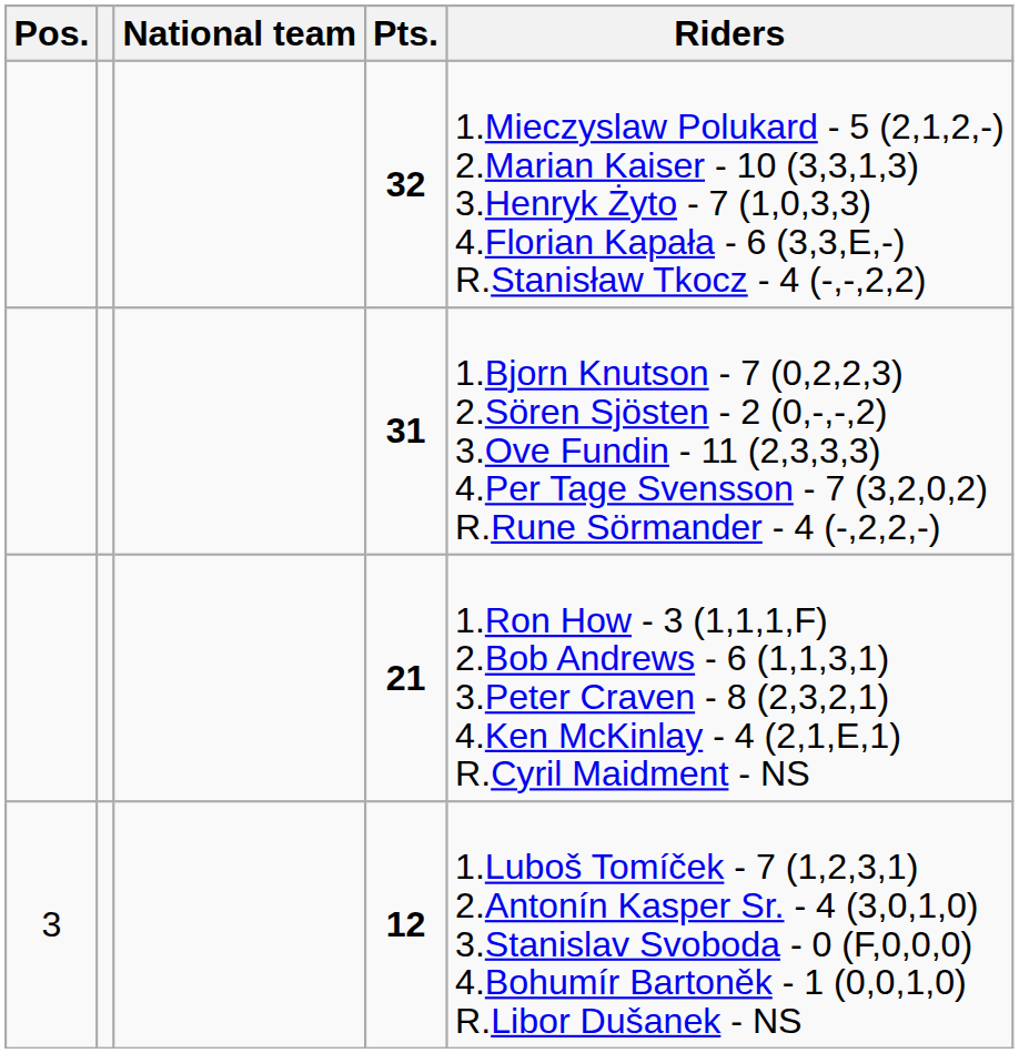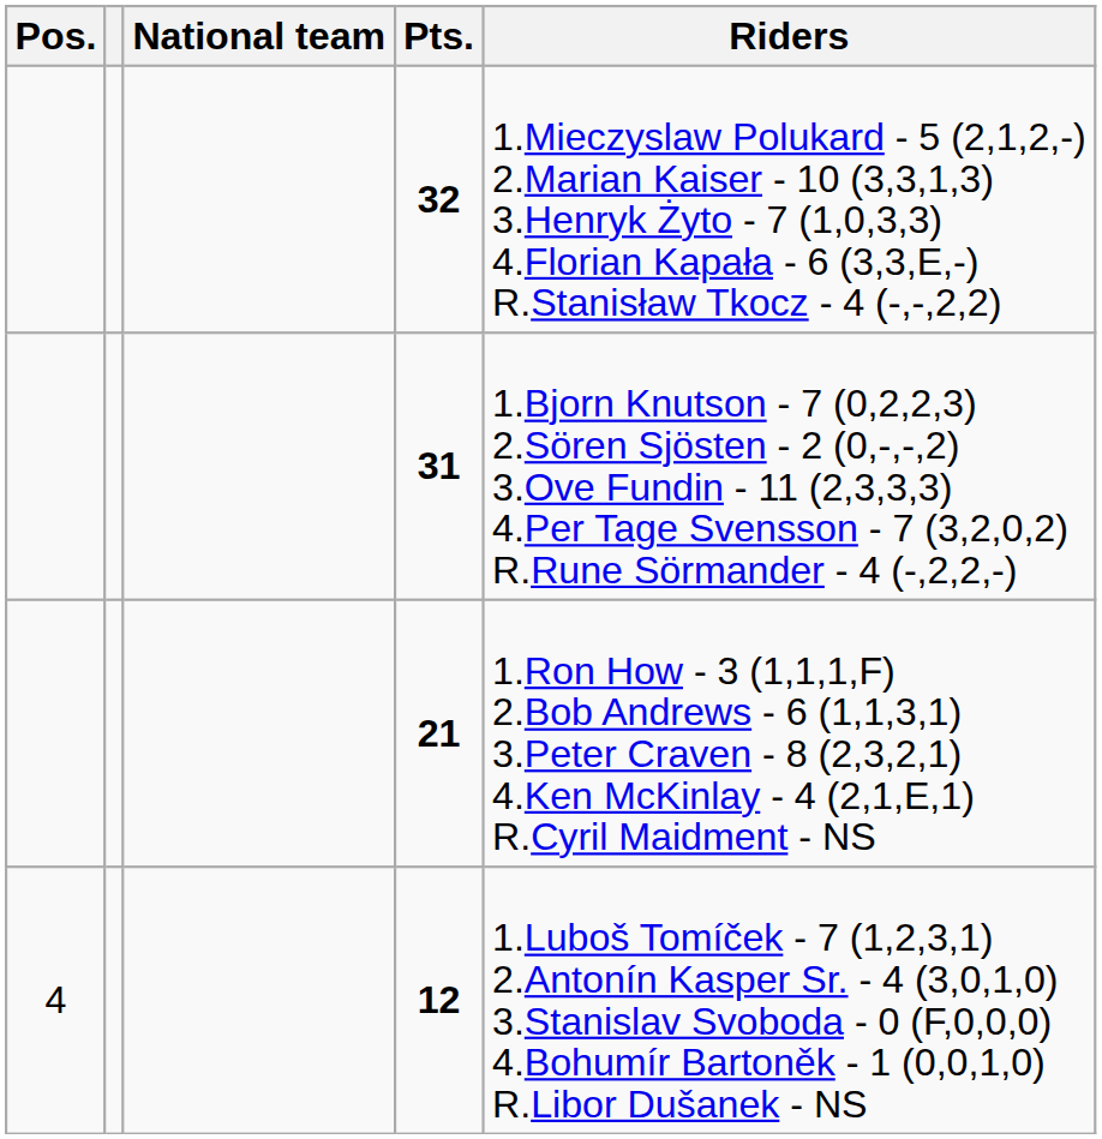12 | Pos.: 3 -> 4
